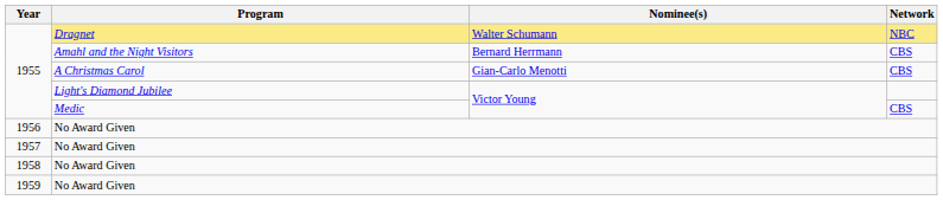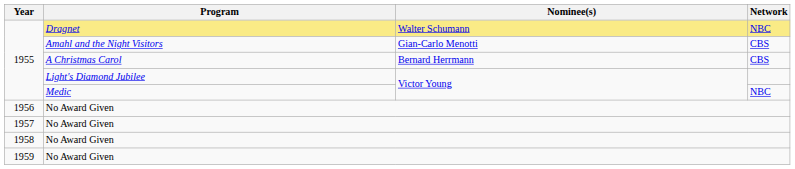Amahl and the Night Visitors | Nominee(s): Bernard Herrmann -> Gian-Carlo Menotti
A Christmas Carol | Nominee(s): Gian-Carlo Menotti -> Bernard Herrmann
Medic | Network: CBS -> NBC
